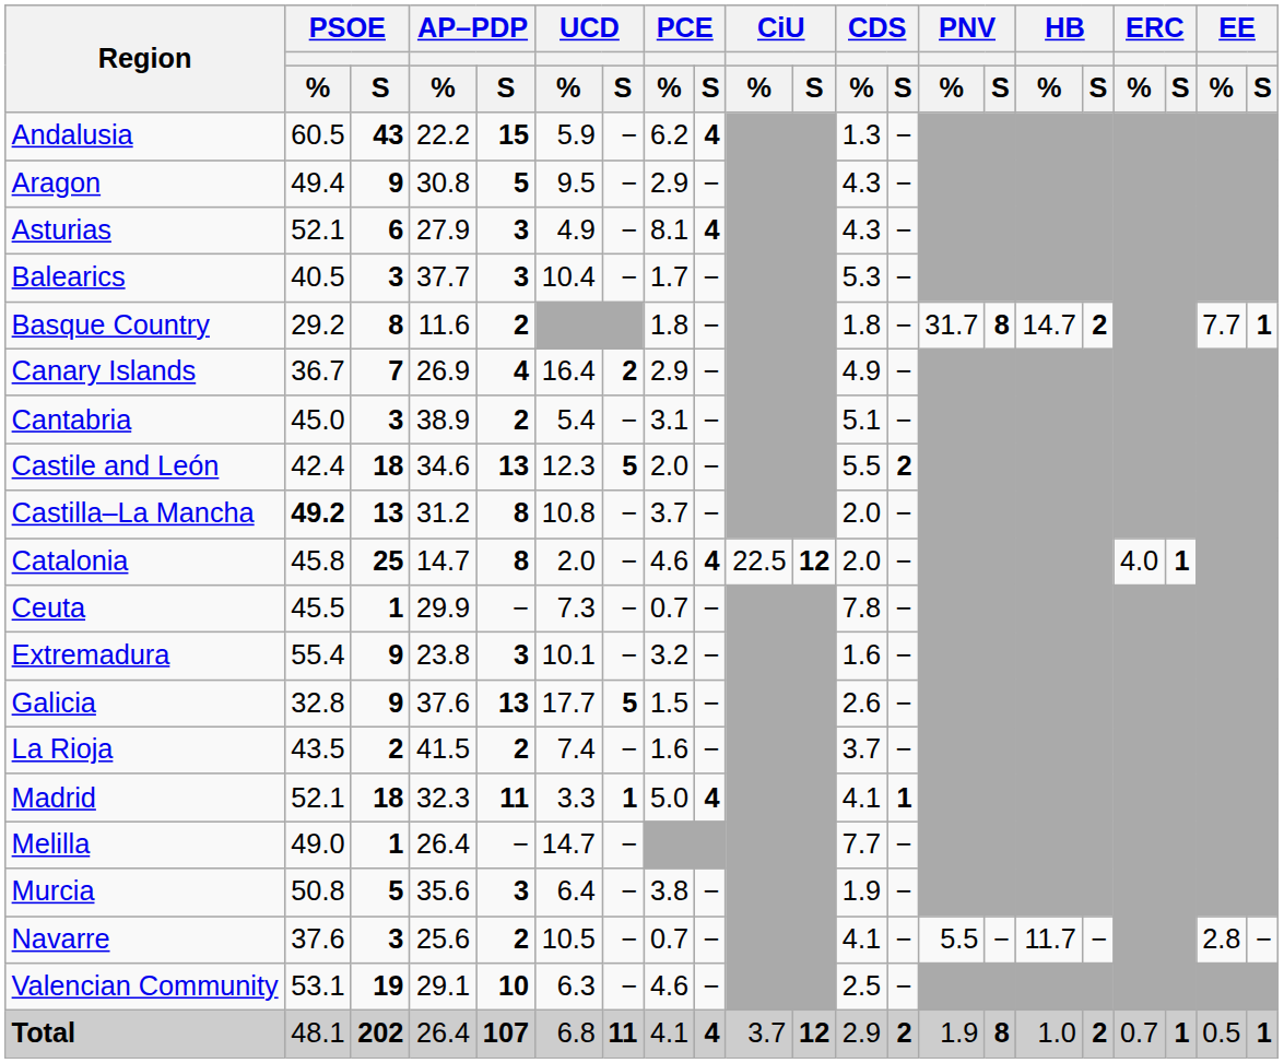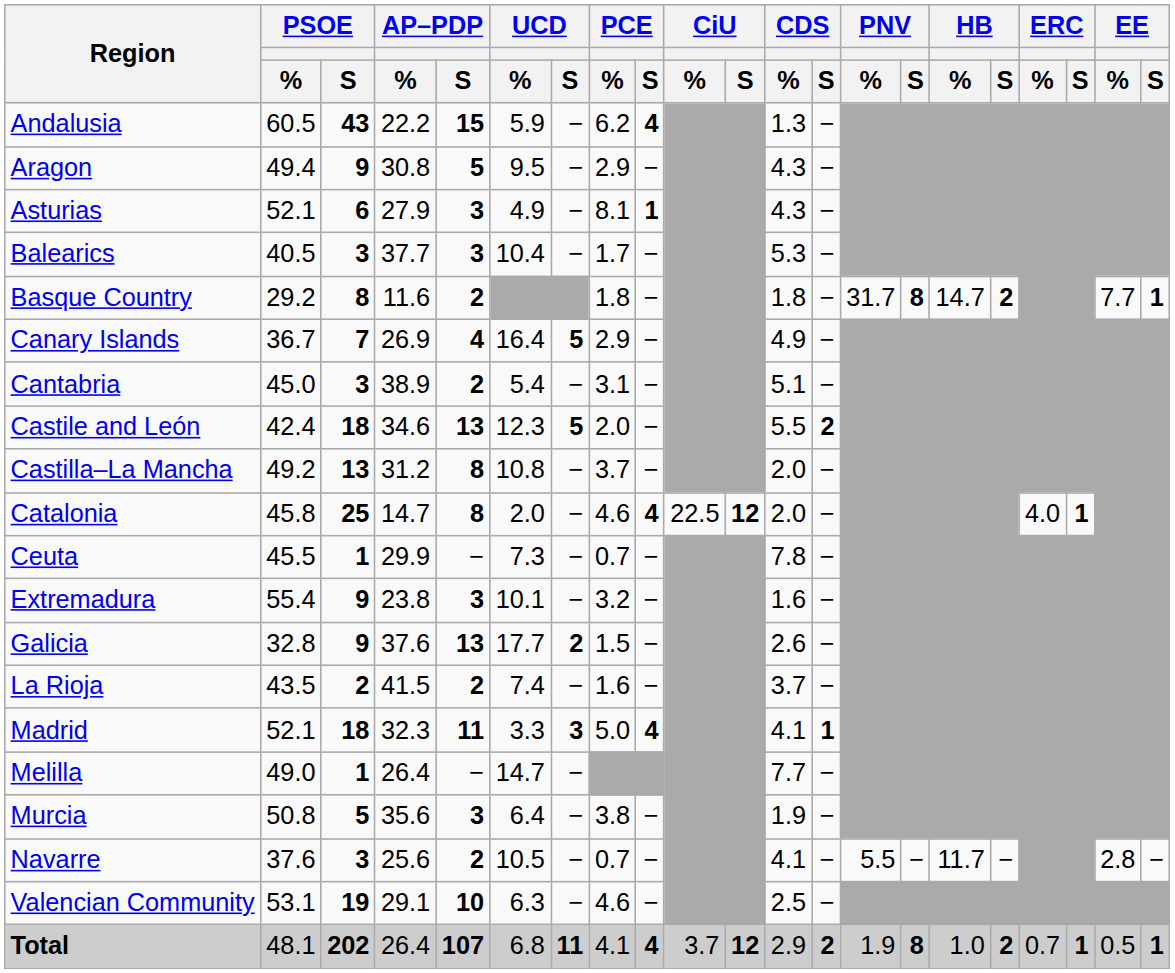Asturias | PCE / S: 4 -> 1
Canary Islands | UCD / S: 2 -> 5
Castilla–La Mancha | PSOE / %: bold -> normal
Galicia | UCD / S: 5 -> 2
Madrid | UCD / S: 1 -> 3
